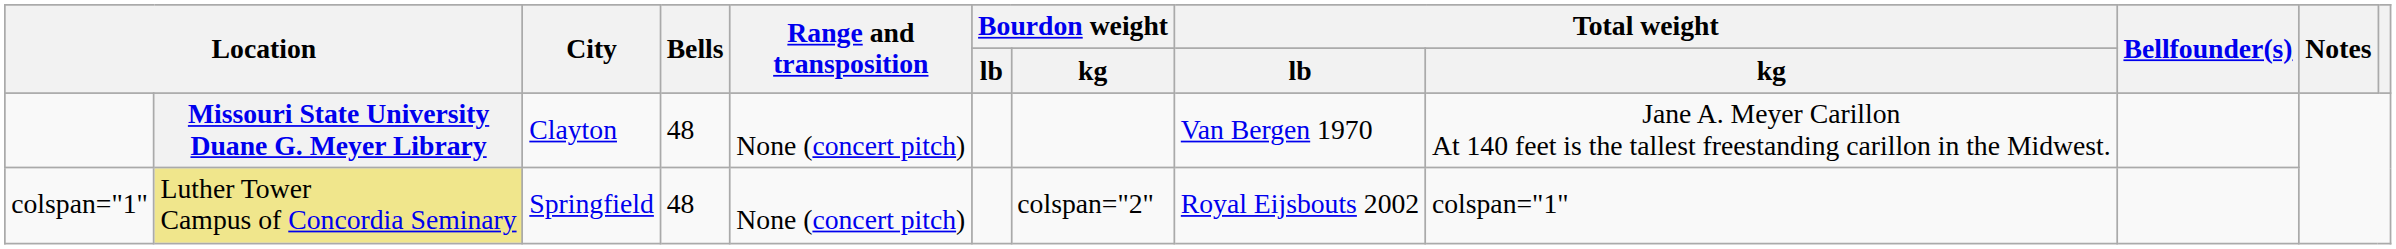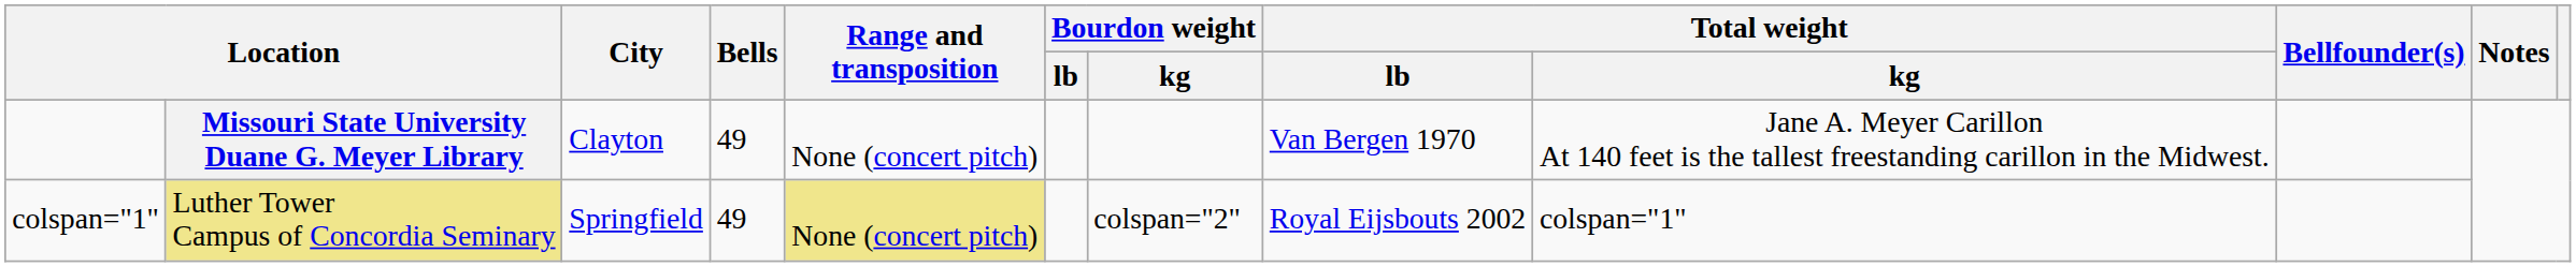row 3 | Bells: 48 -> 49
row 4 | Bells: 48 -> 49
row 4 | Range and transposition: no background -> khaki background
